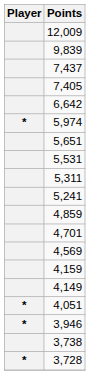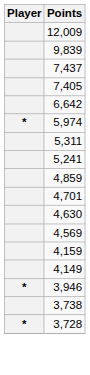- row: 5,651
- row: 5,531
+ row: 4,630
- row: * | 4,051
